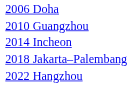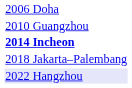2014 Incheon | column 1: normal -> bold
2022 Hangzhou | column 1: no background -> lavender background
